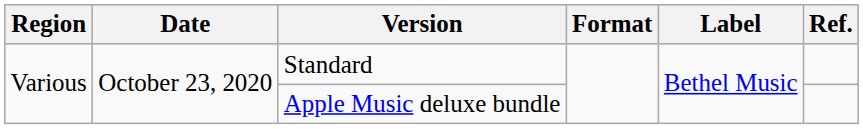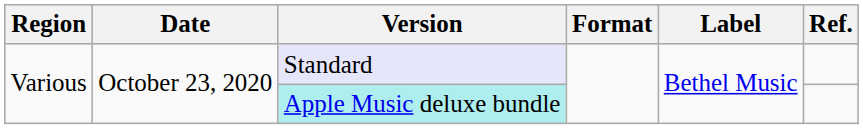Standard | Version: no background -> lavender background
Apple Music deluxe bundle | Version: no background -> paleturquoise background
